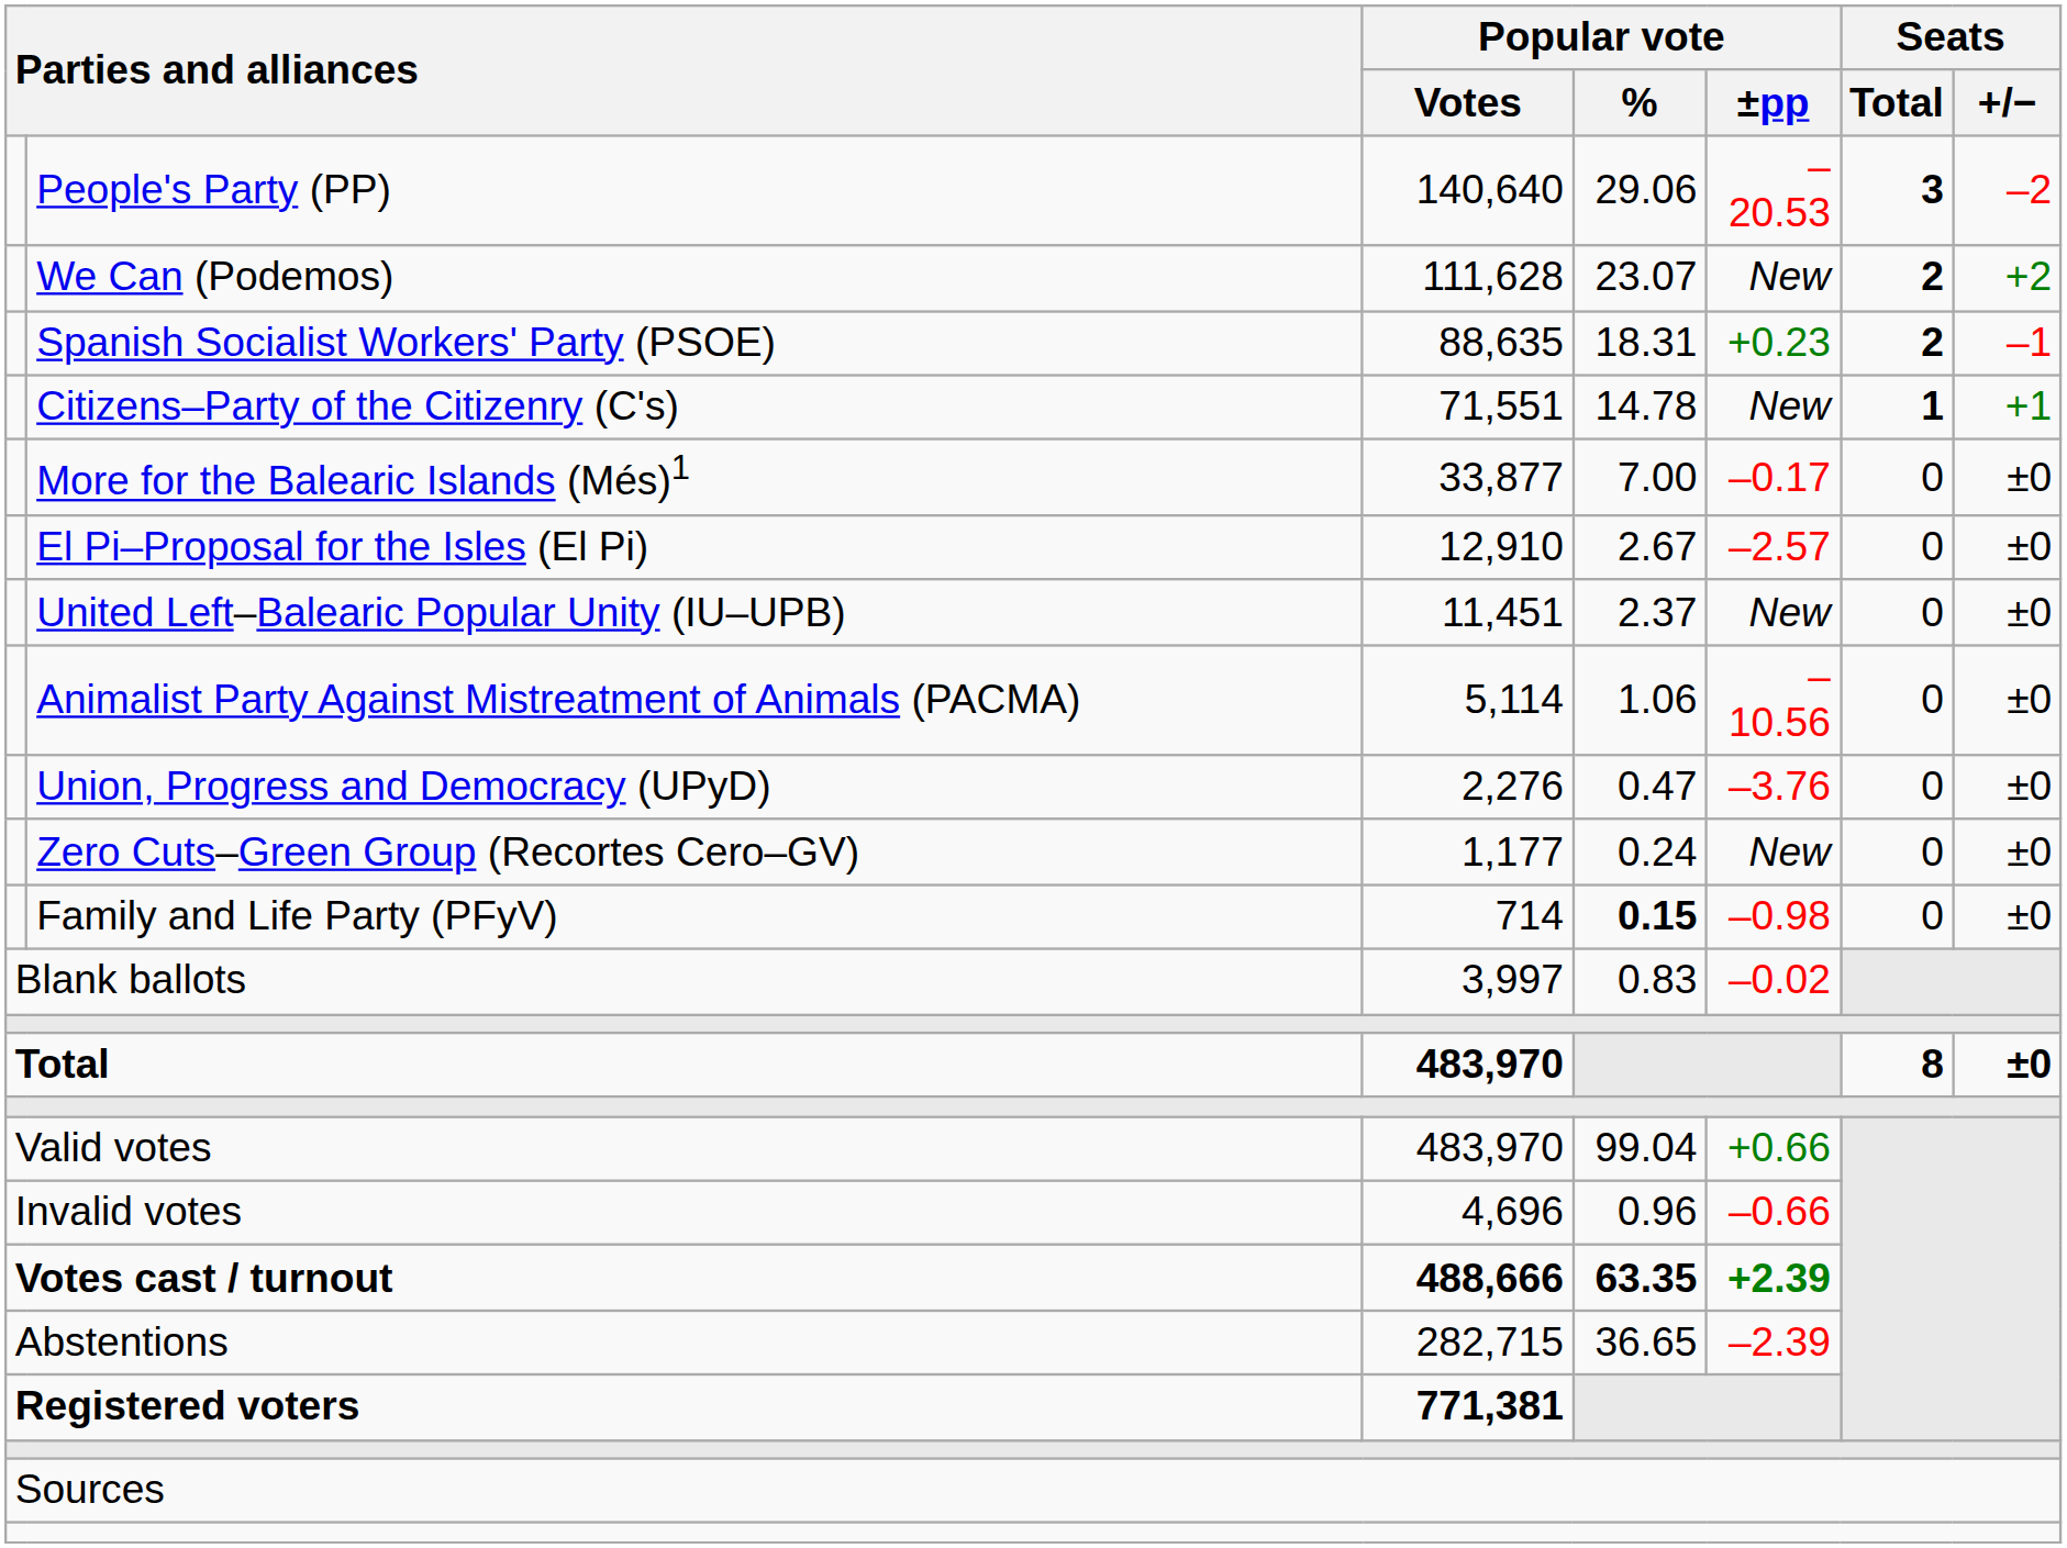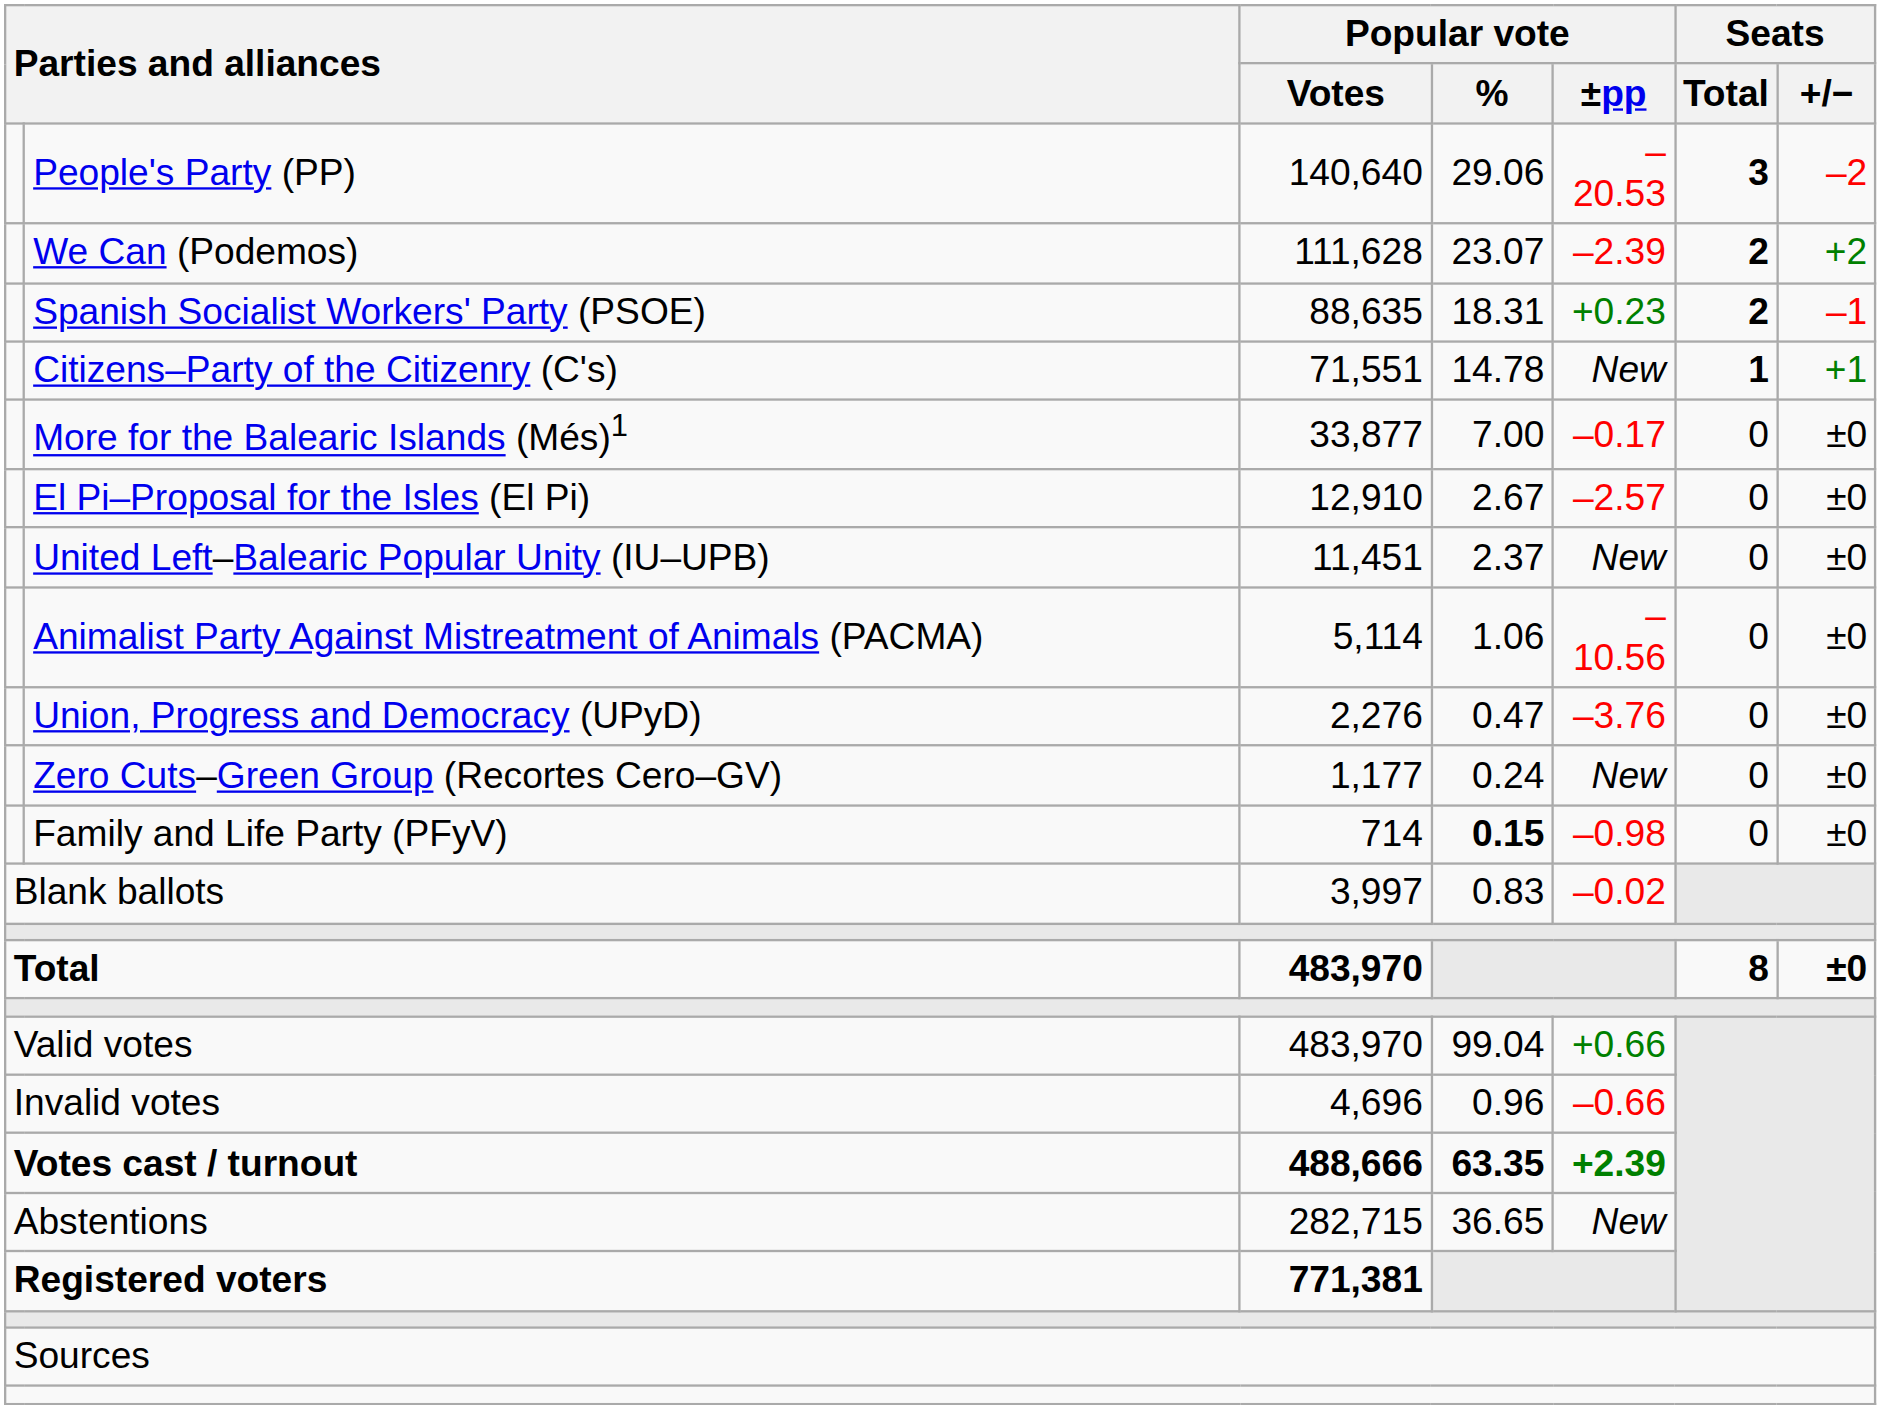We Can (Podemos) | Popular vote / ±pp: New -> –2.39
Abstentions | Popular vote / ±pp: –2.39 -> New
